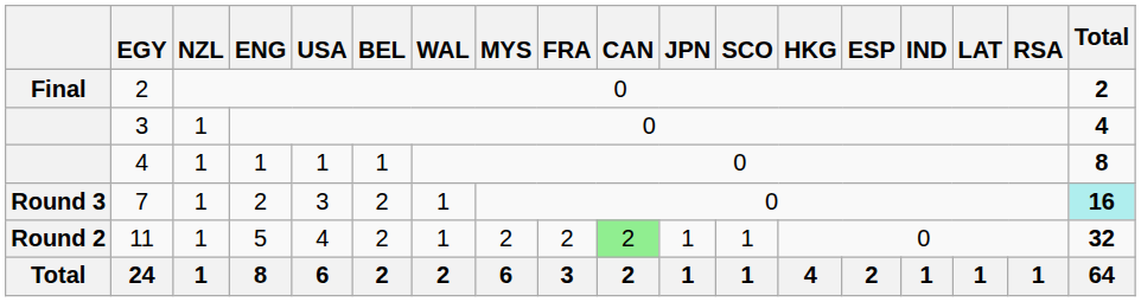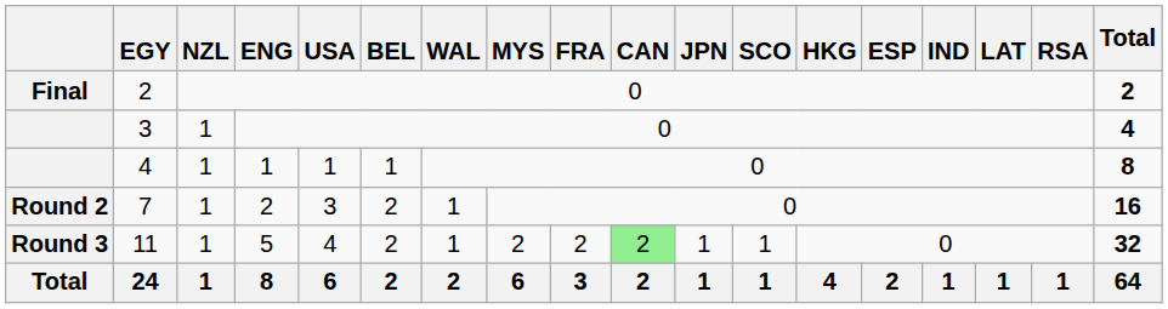7 | column 1: Round 3 -> Round 2
7 | Total: paleturquoise background -> no background
11 | column 1: Round 2 -> Round 3
